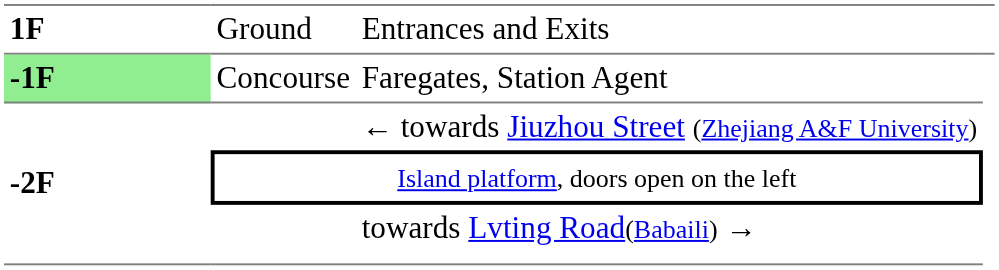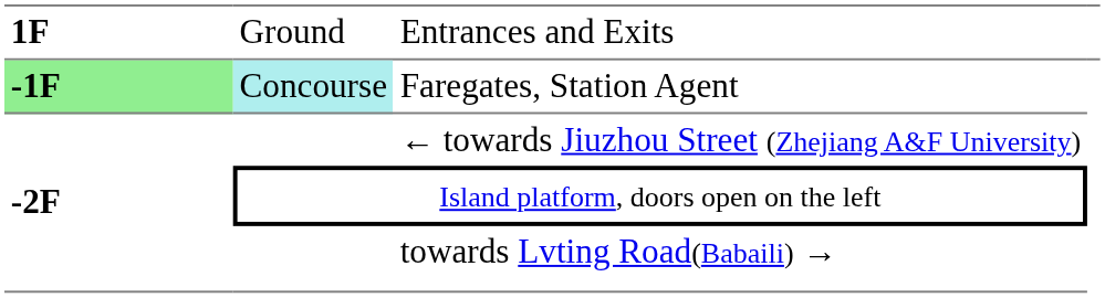Faregates, Station Agent | column 2: no background -> paleturquoise background
